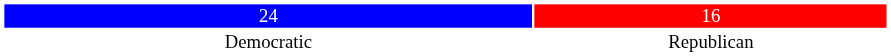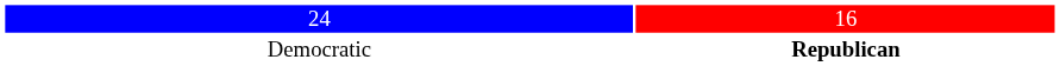Democratic | column 2: normal -> bold
